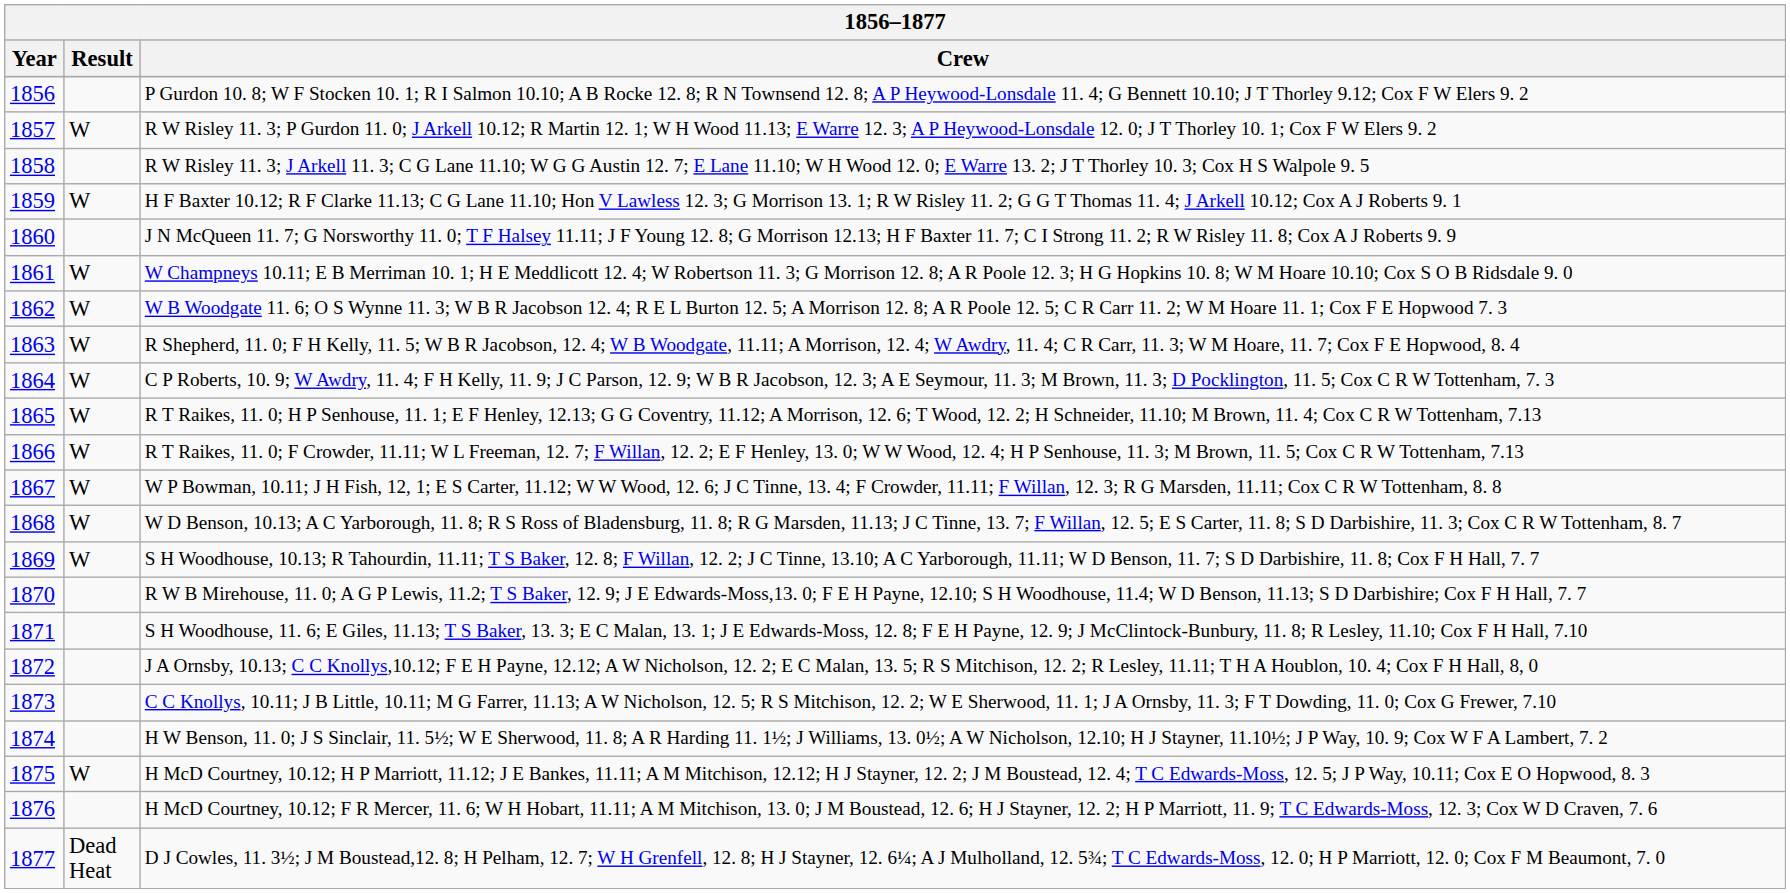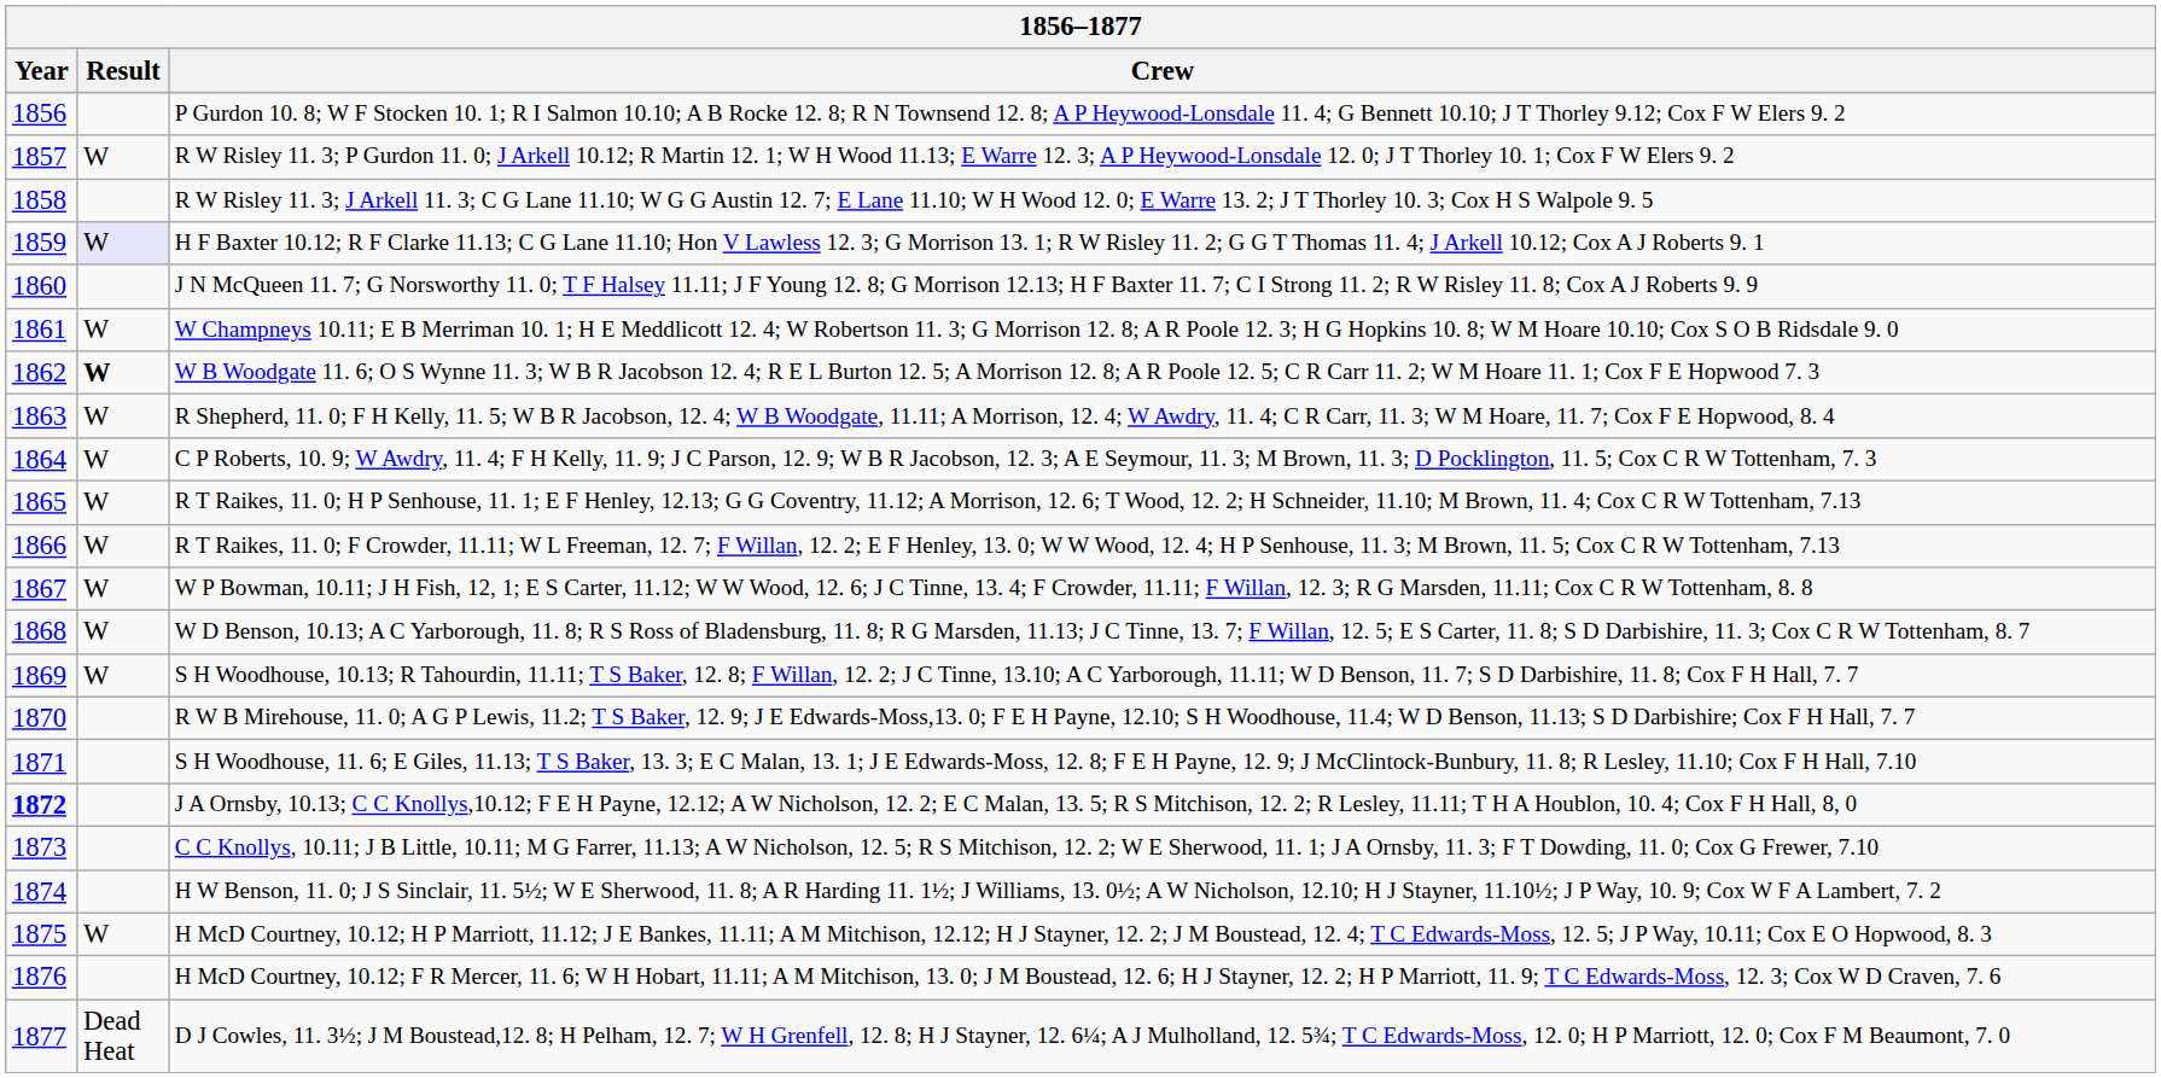row 6 | Result: no background -> lavender background
row 9 | Result: normal -> bold
row 19 | Year: normal -> bold
